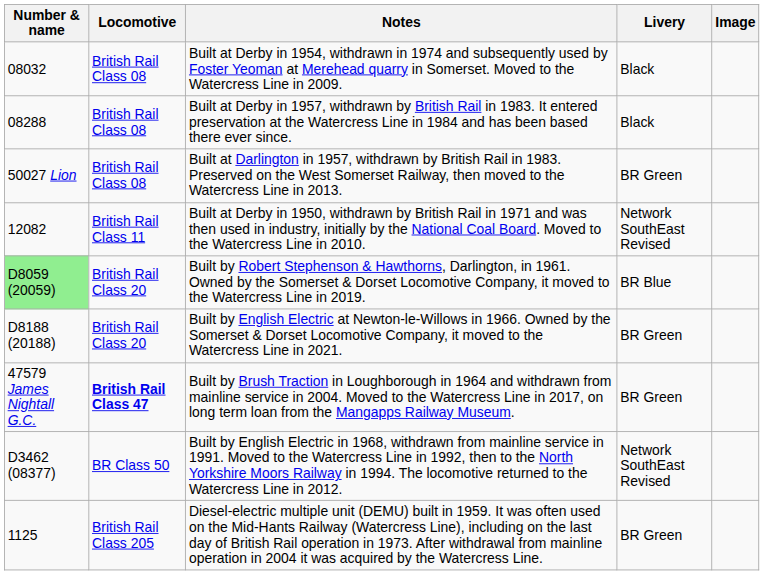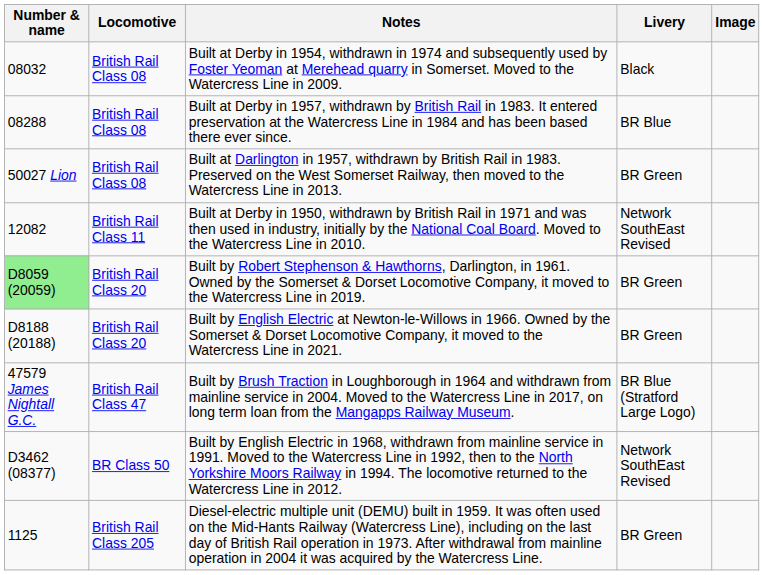row 3 | Livery: Black -> BR Blue
row 6 | Livery: BR Blue -> BR Green
row 8 | Locomotive: bold -> normal
row 8 | Livery: BR Green -> BR Blue (Stratford Large Logo)
